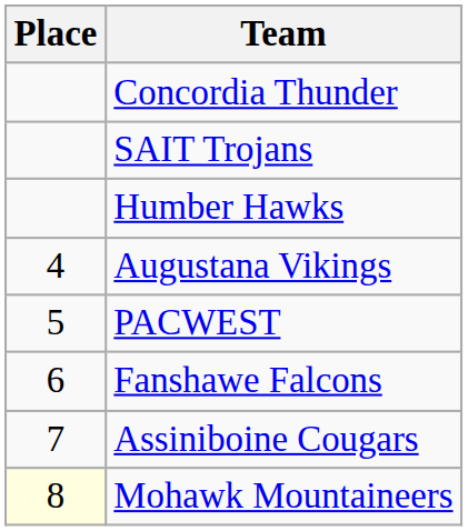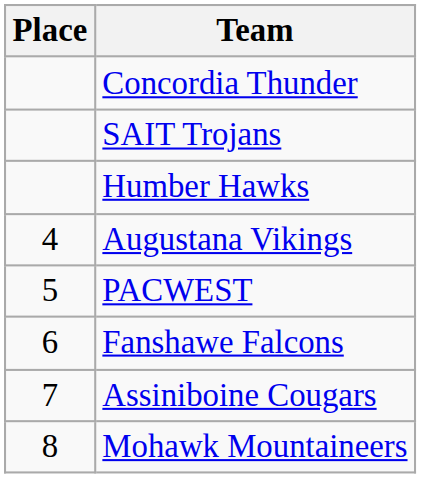Mohawk Mountaineers | Place: lightyellow background -> no background
